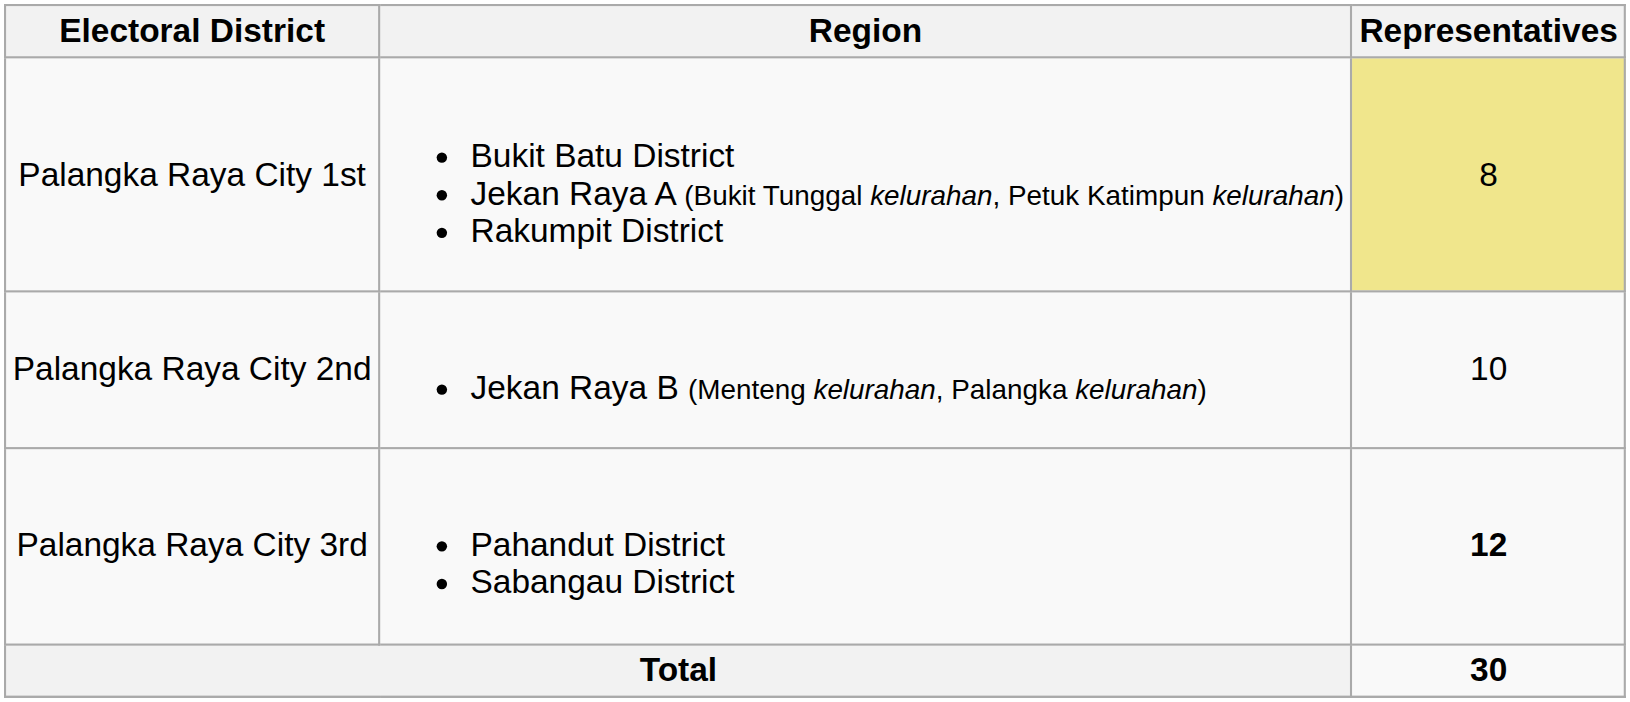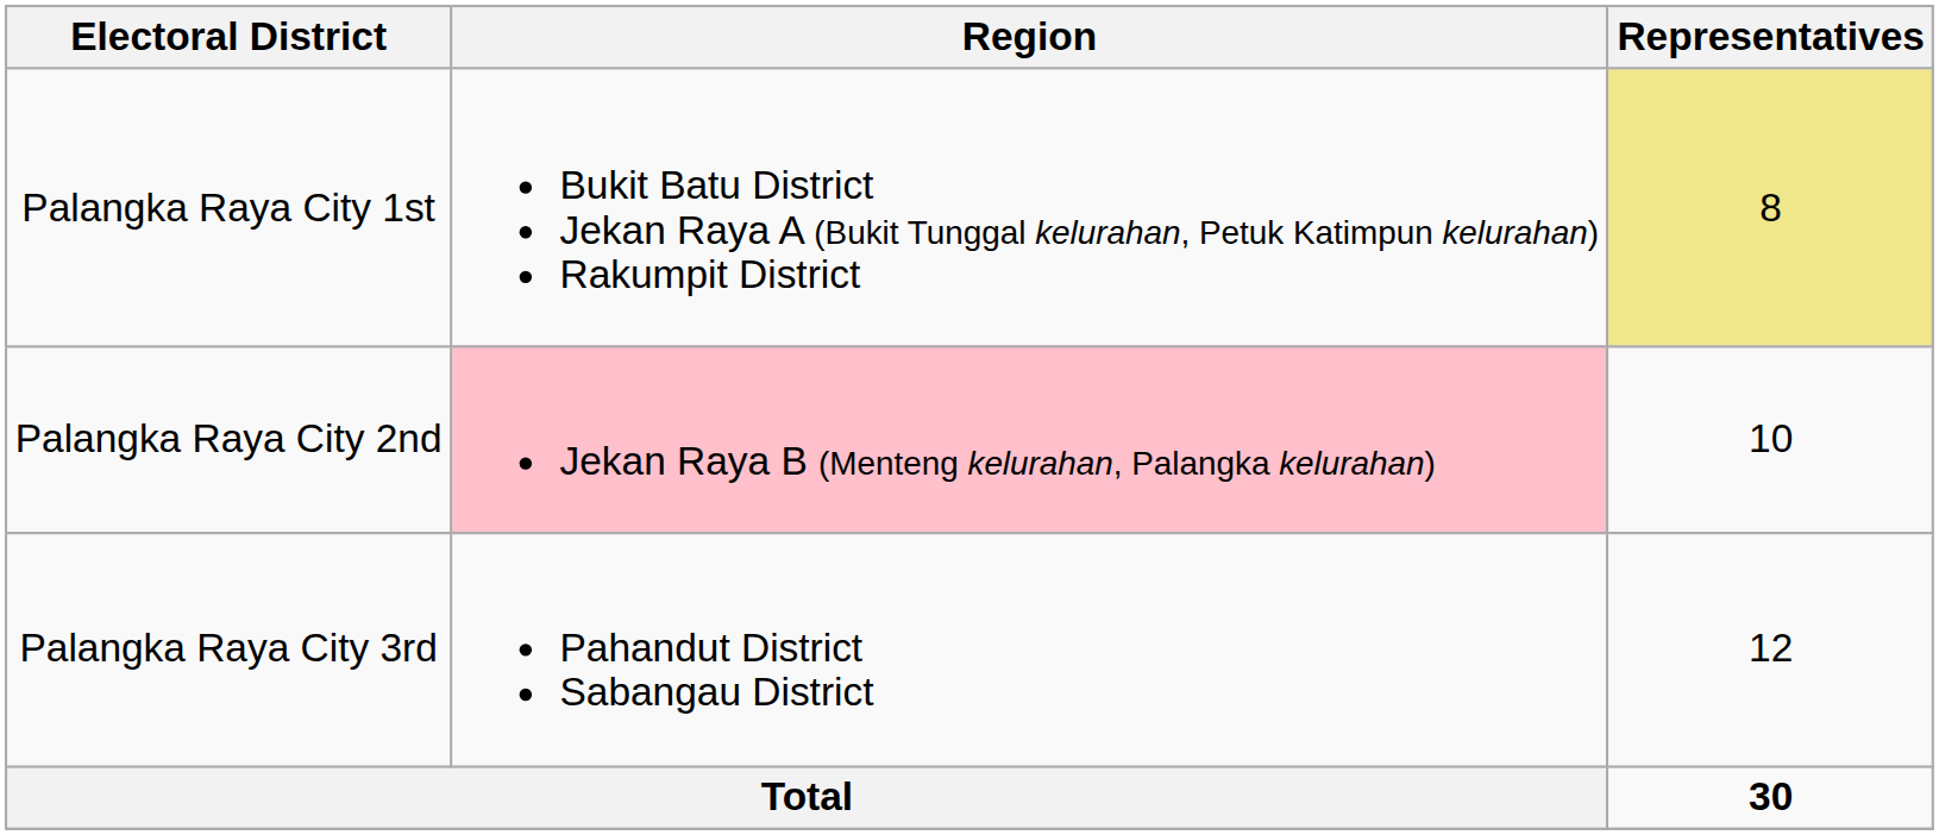Palangka Raya City 2nd | Region: no background -> pink background
Palangka Raya City 3rd | Representatives: bold -> normal
